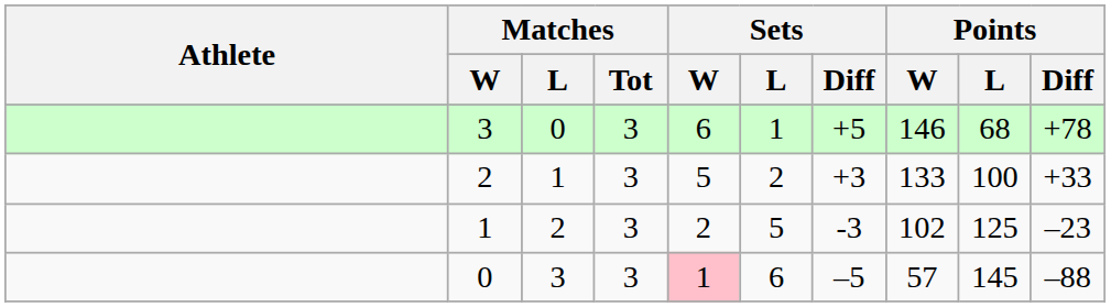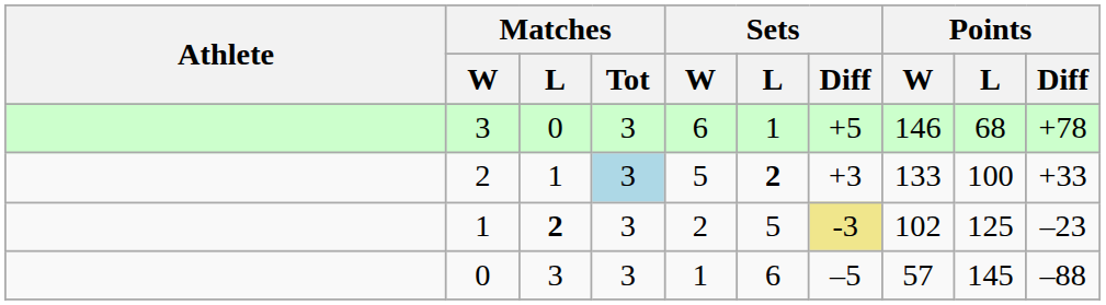row 4 | Matches / Tot: no background -> lightblue background
row 4 | Sets / L: normal -> bold
row 5 | Matches / L: normal -> bold
row 5 | Sets / Diff: no background -> khaki background
row 6 | Sets / W: pink background -> no background
